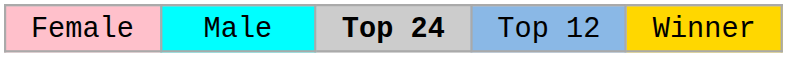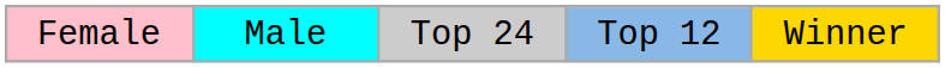Female | column 3: bold -> normal
